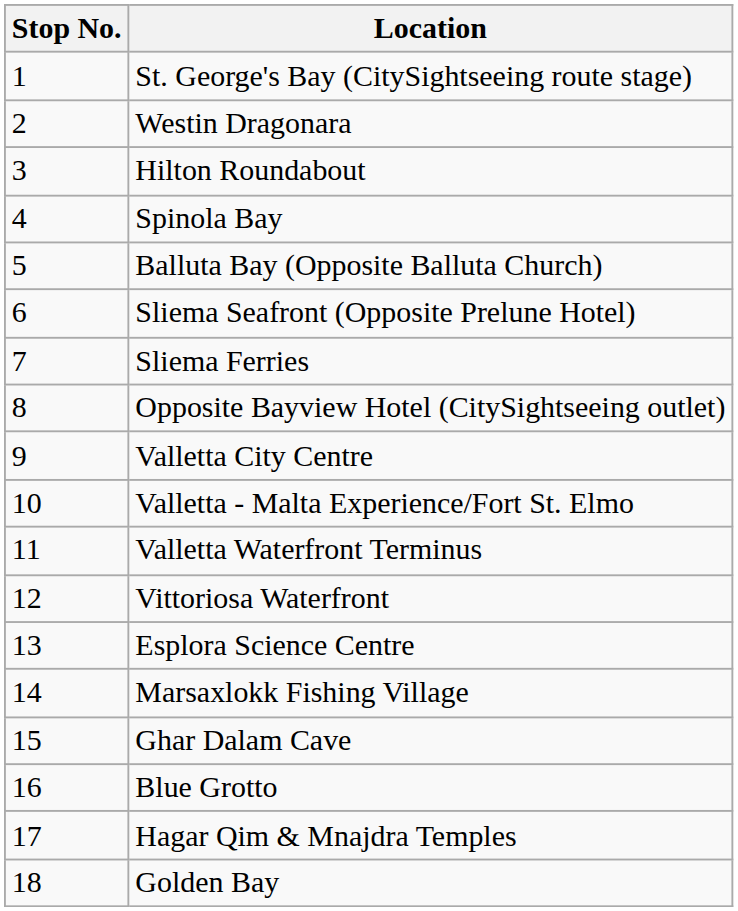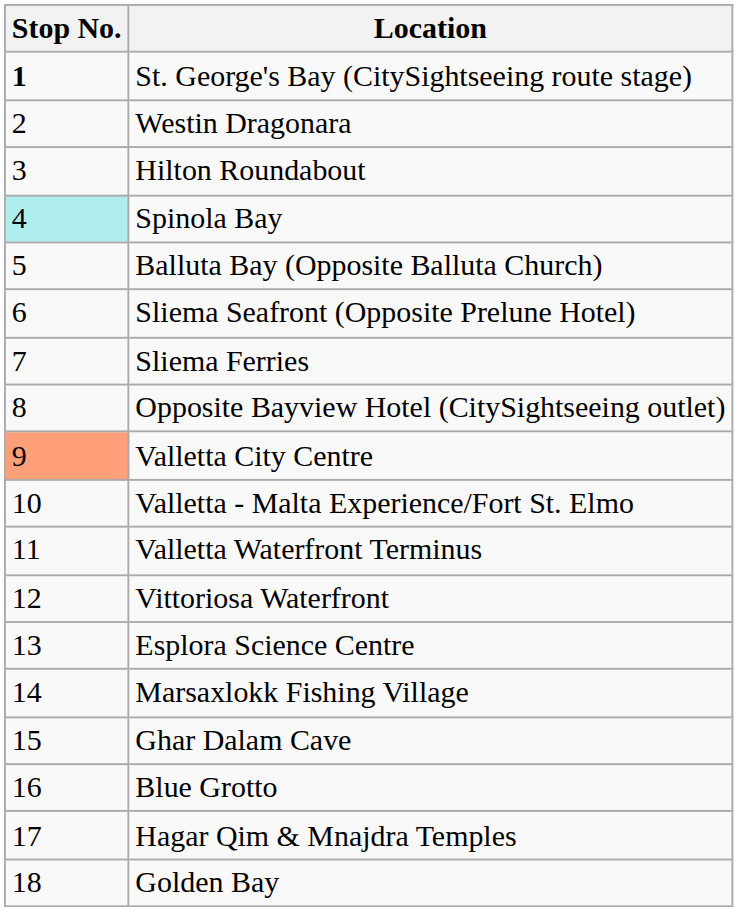St. George's Bay (CitySightseeing route stage) | Stop No.: normal -> bold
Spinola Bay | Stop No.: no background -> paleturquoise background
Valletta City Centre | Stop No.: no background -> lightsalmon background
